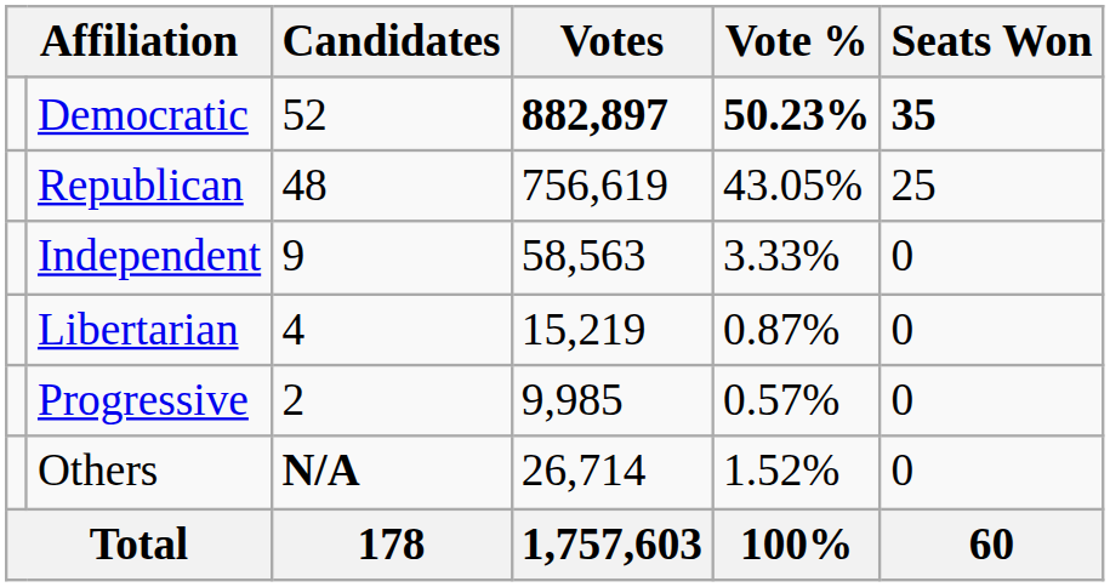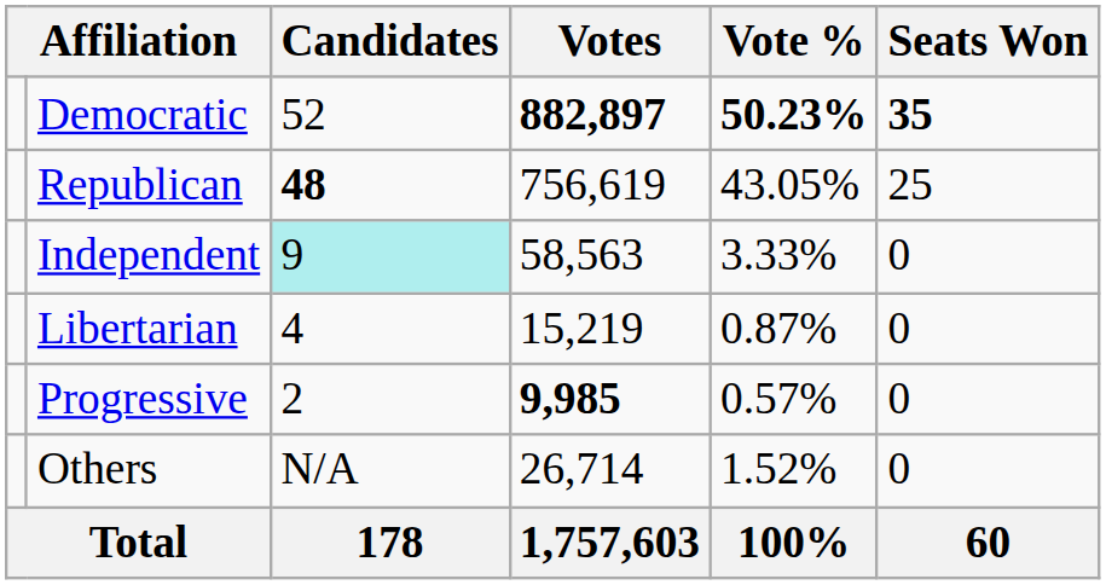Republican | Candidates: normal -> bold
Independent | Candidates: no background -> paleturquoise background
Progressive | Votes: normal -> bold
Others | Candidates: bold -> normal
